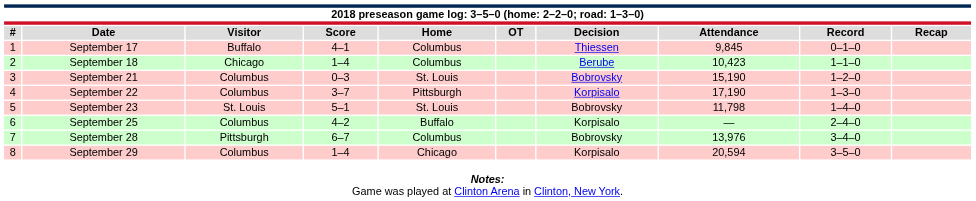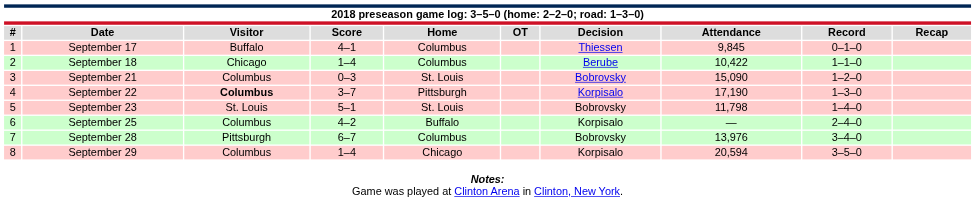September 18 | Attendance: 10,423 -> 10,422
September 21 | Attendance: 15,190 -> 15,090
September 22 | Visitor: normal -> bold
